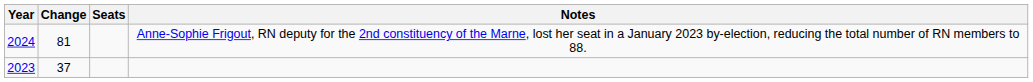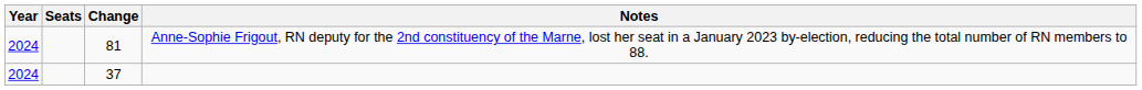columns swapped: Seats <-> Change
row 3 | Year: 2023 -> 2024
